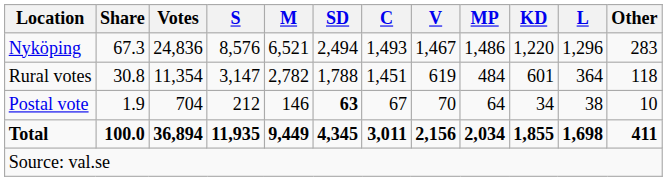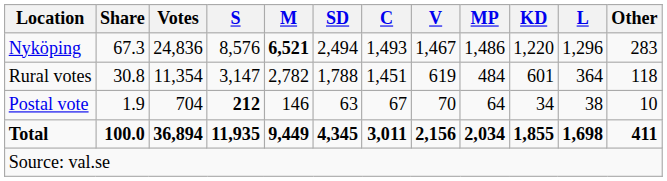Nyköping | M: normal -> bold
Postal vote | S: normal -> bold
Postal vote | SD: bold -> normal
